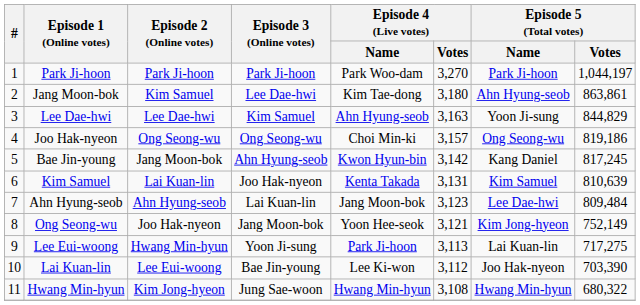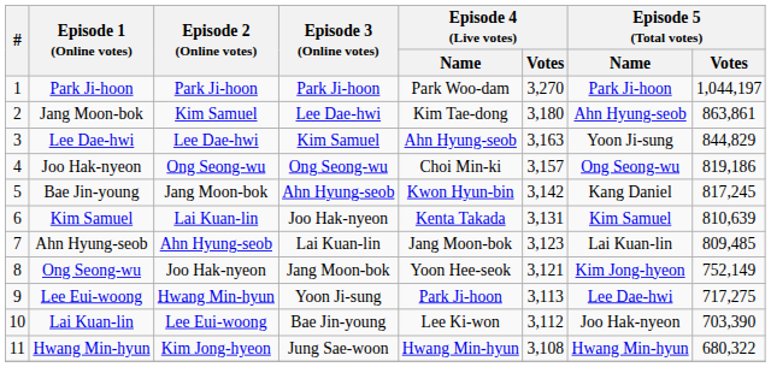row 9 | Episode 5 (Total votes) / Name: Lee Dae-hwi -> Lai Kuan-lin
row 9 | Episode 5 (Total votes) / Votes: 809,484 -> 809,485
row 11 | Episode 5 (Total votes) / Name: Lai Kuan-lin -> Lee Dae-hwi
